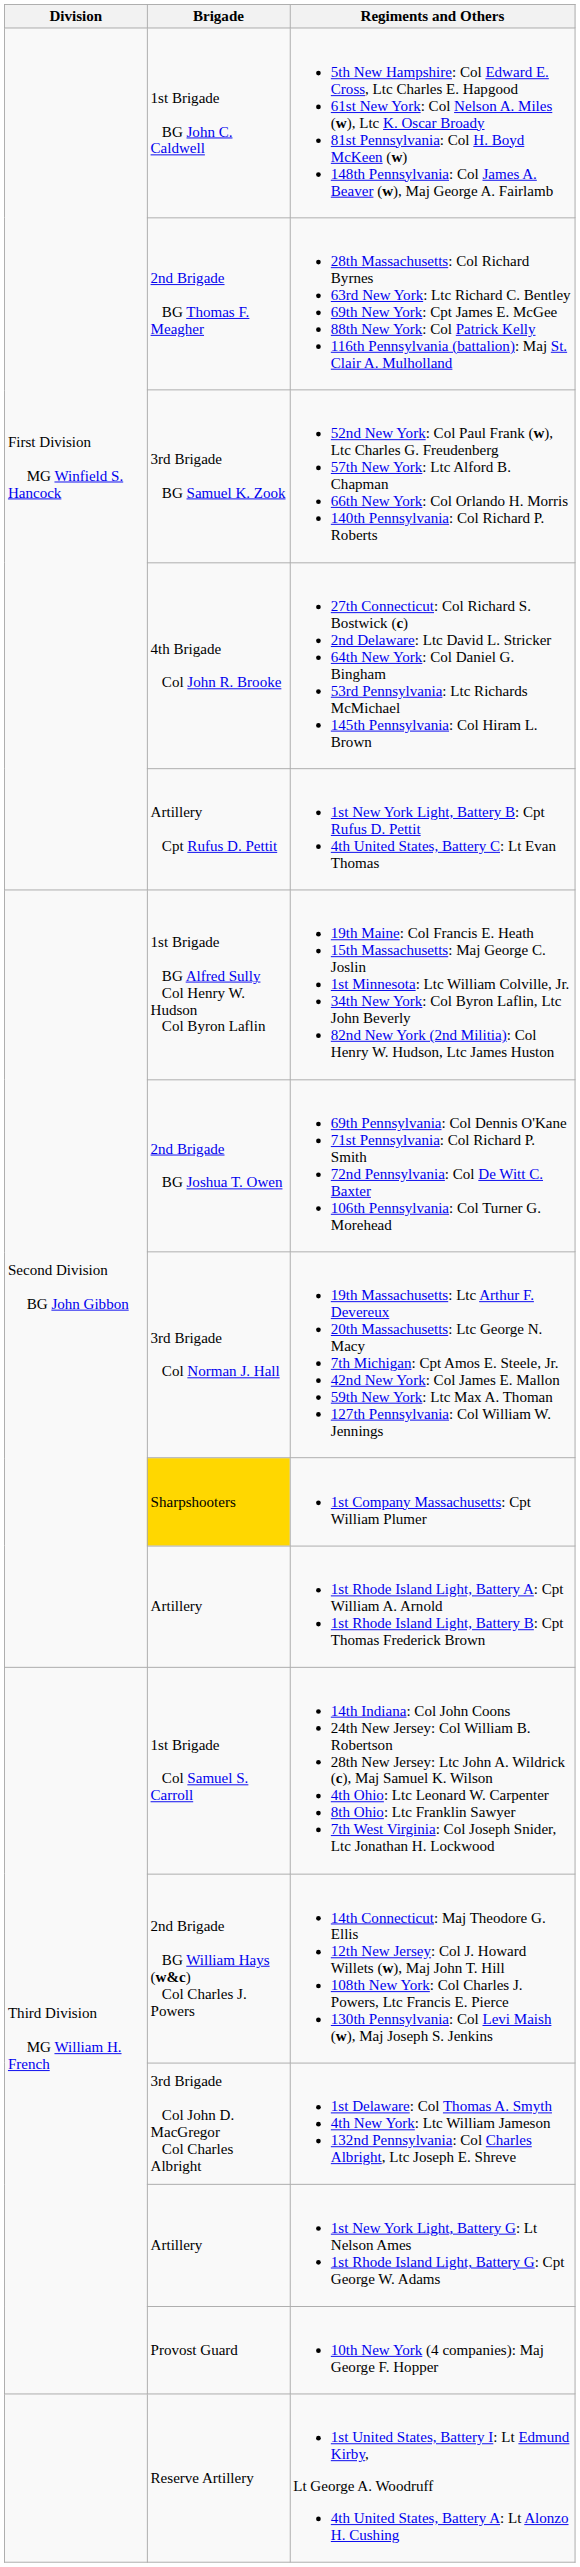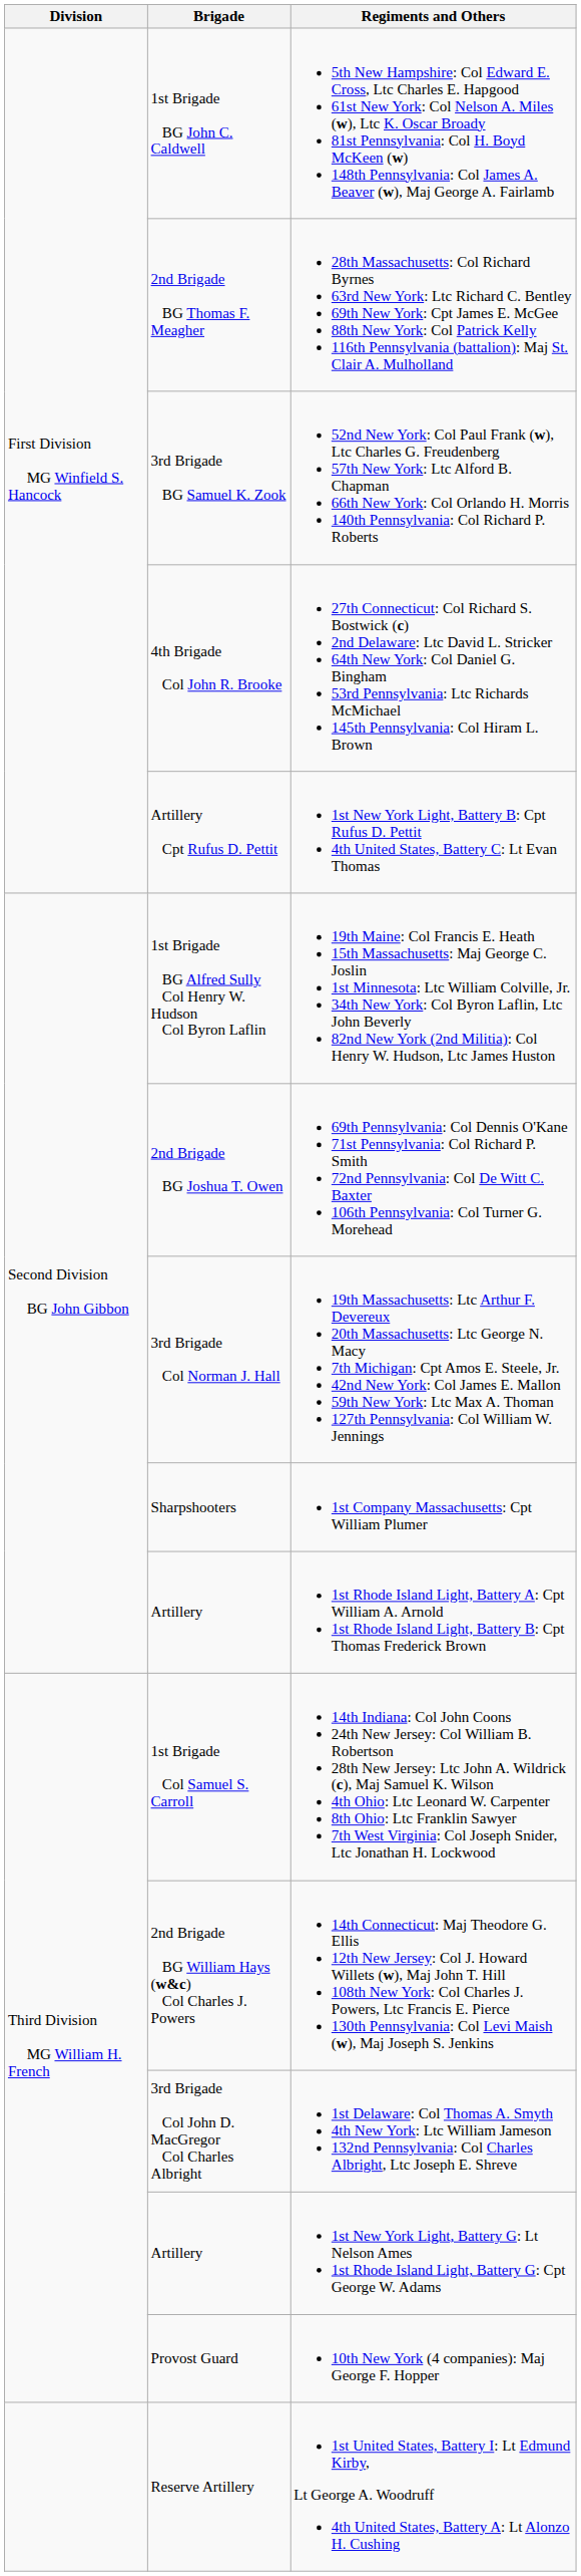1st Company Massachusetts: Cpt William Plumer | Brigade: gold background -> no background
